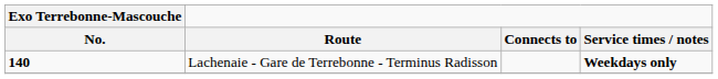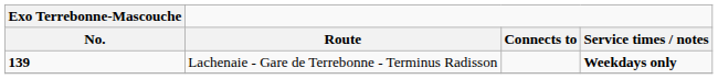Lachenaie - Gare de Terrebonne - Terminus Radisson | Exo Terrebonne-Mascouche / No.: 140 -> 139
